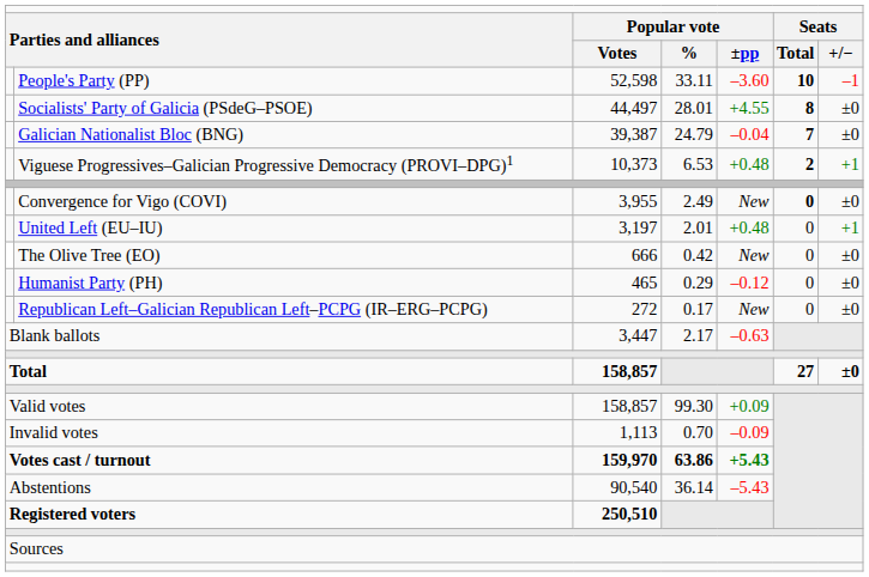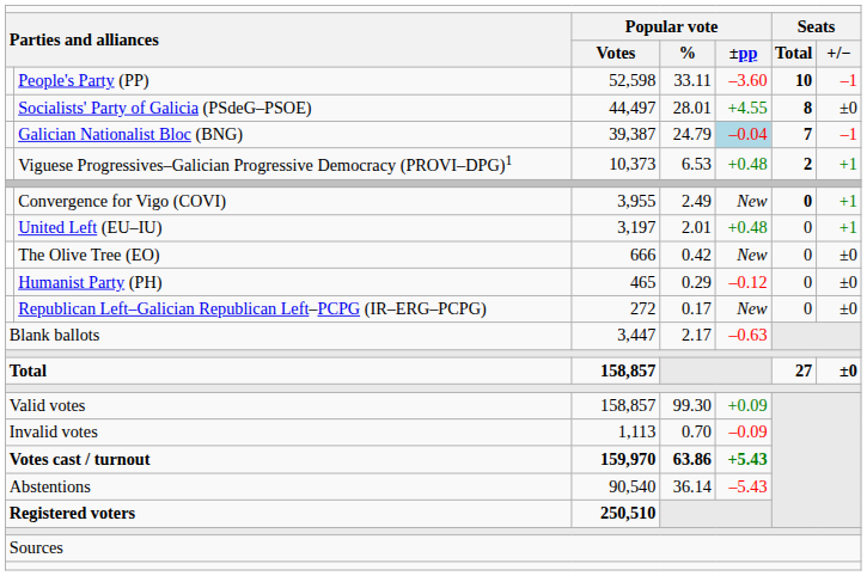Galician Nationalist Bloc (BNG) | column 5: no background -> lightblue background
Galician Nationalist Bloc (BNG) | column 7: ±0 -> –1
Convergence for Vigo (COVI) | column 7: ±0 -> +1
